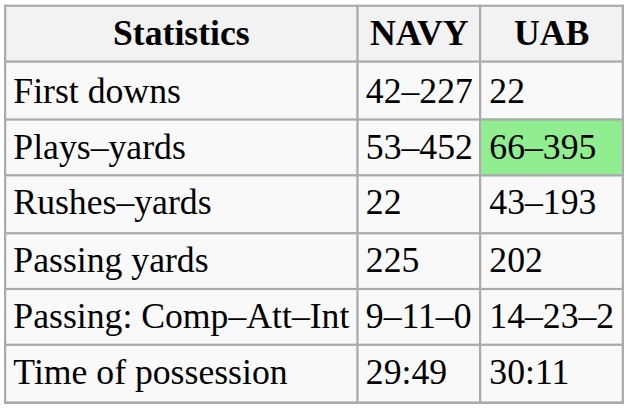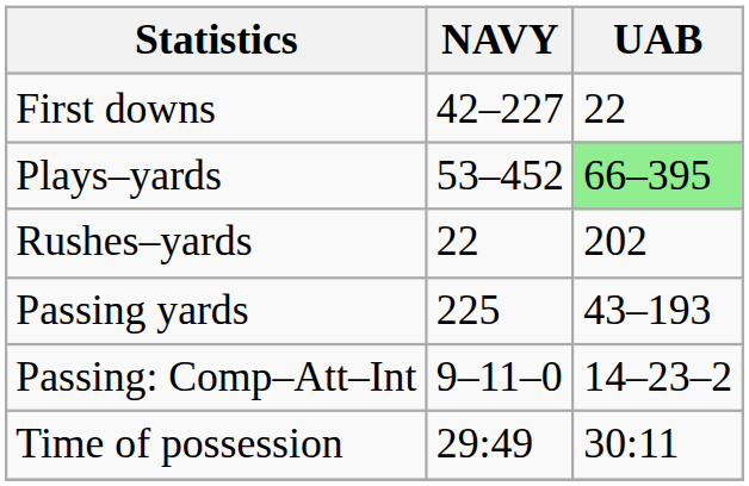Rushes–yards | UAB: 43–193 -> 202
Passing yards | UAB: 202 -> 43–193
